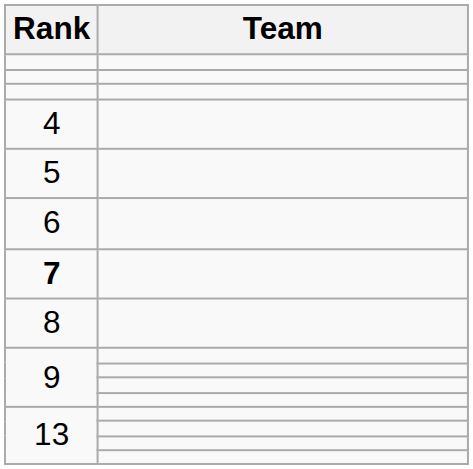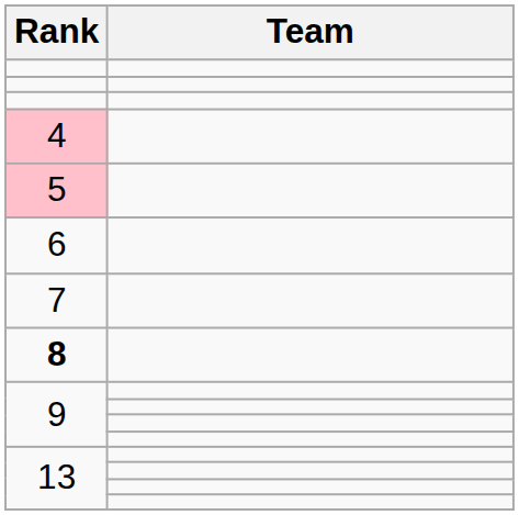row 5 | Rank: no background -> pink background
row 6 | Rank: no background -> pink background
row 8 | Rank: bold -> normal
row 9 | Rank: normal -> bold
